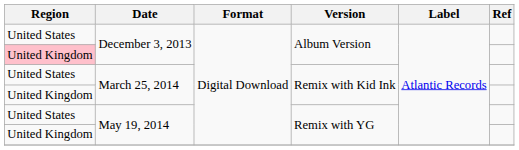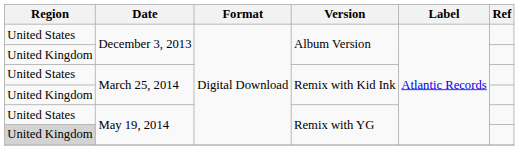United Kingdom / December 3, 2013 | Region: pink background -> no background
United Kingdom / May 19, 2014 | Region: no background -> lightgrey background
